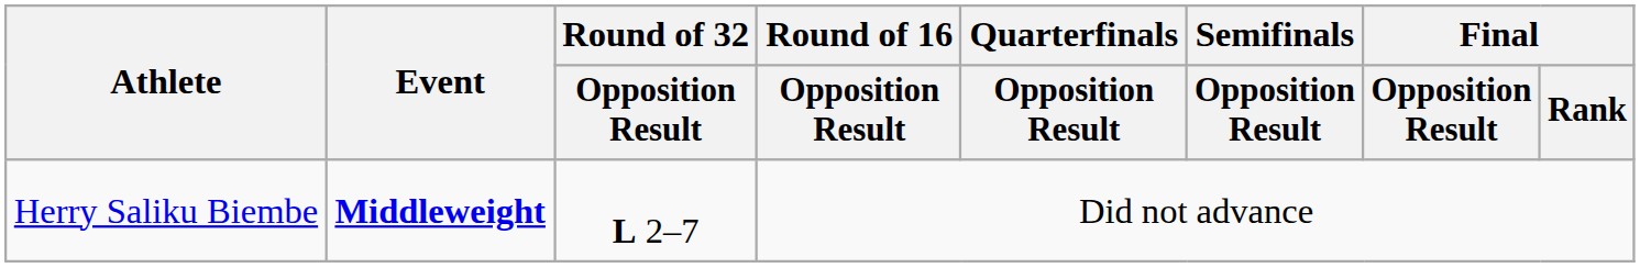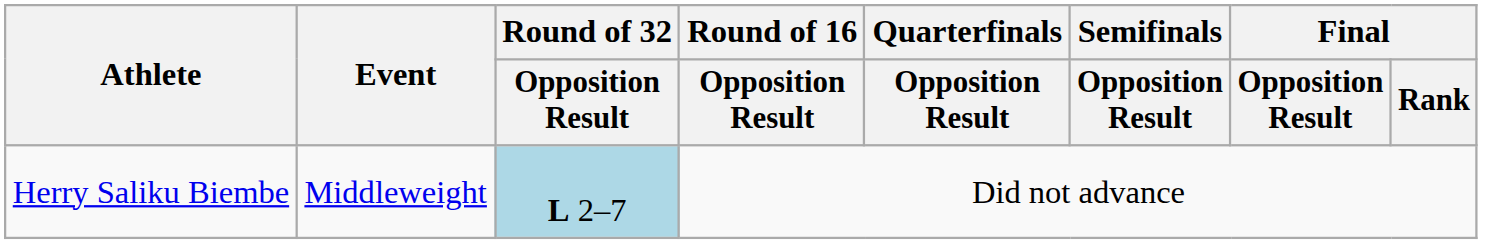Herry Saliku Biembe | Event: bold -> normal
Herry Saliku Biembe | Round of 32 / Opposition Result: no background -> lightblue background
